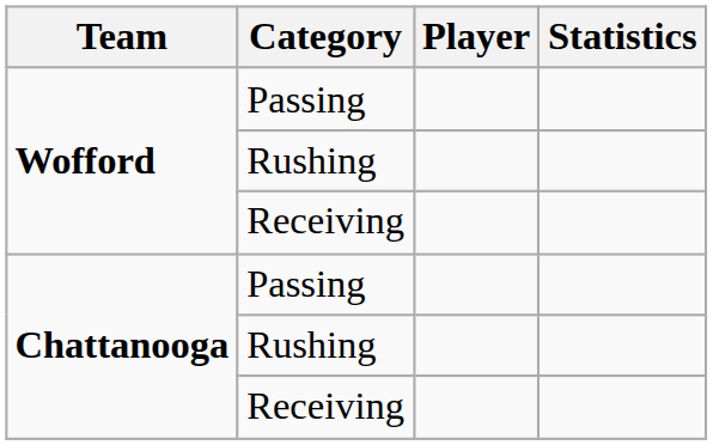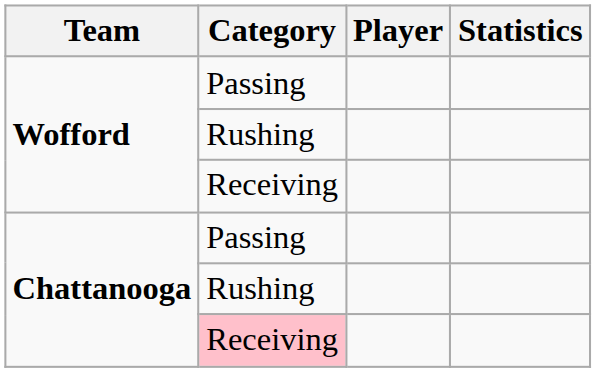Chattanooga / Receiving | Category: no background -> pink background
